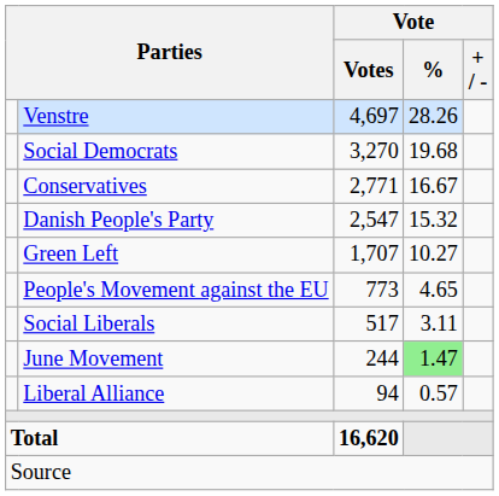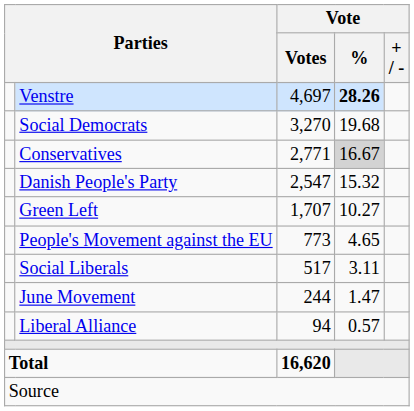Venstre | Vote / %: normal -> bold
Conservatives | Vote / %: no background -> lightgrey background
June Movement | Vote / %: lightgreen background -> no background
